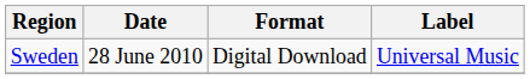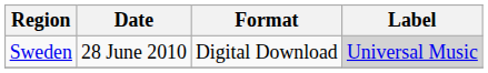Sweden | Label: no background -> lightgrey background
